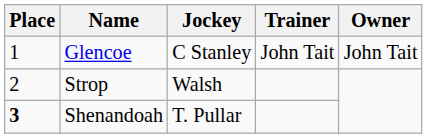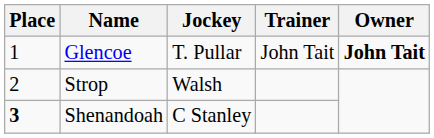Glencoe | Jockey: C Stanley -> T. Pullar
Glencoe | Owner: normal -> bold
Shenandoah | Jockey: T. Pullar -> C Stanley
